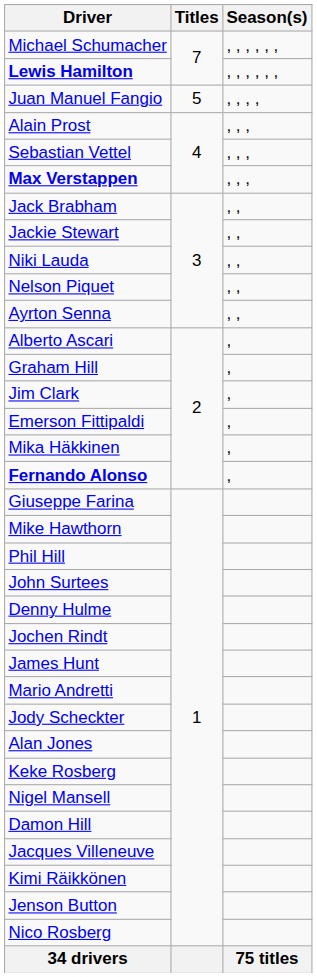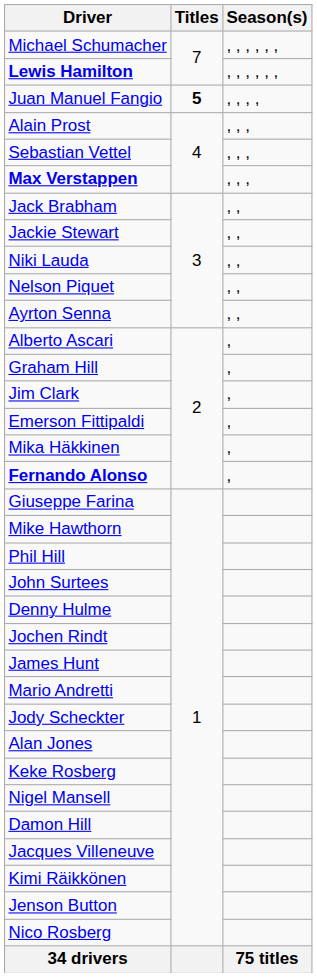Juan Manuel Fangio | Titles: normal -> bold
